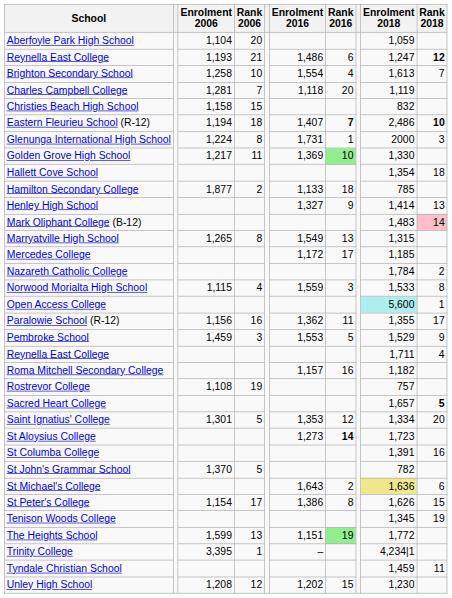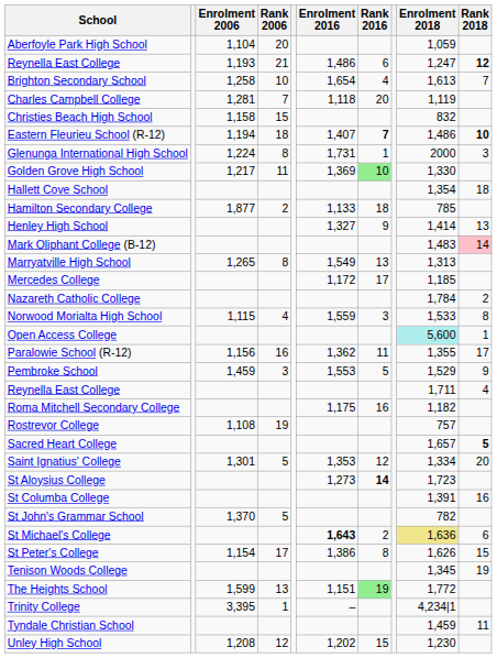Brighton Secondary School | Enrolment 2016: 1,554 -> 1,654
Eastern Fleurieu School (R-12) | Enrolment 2018: 2,486 -> 1,486
Marryatville High School | Enrolment 2018: 1,315 -> 1,313
Roma Mitchell Secondary College | Enrolment 2016: 1,157 -> 1,175
St Michael's College | Enrolment 2016: normal -> bold
